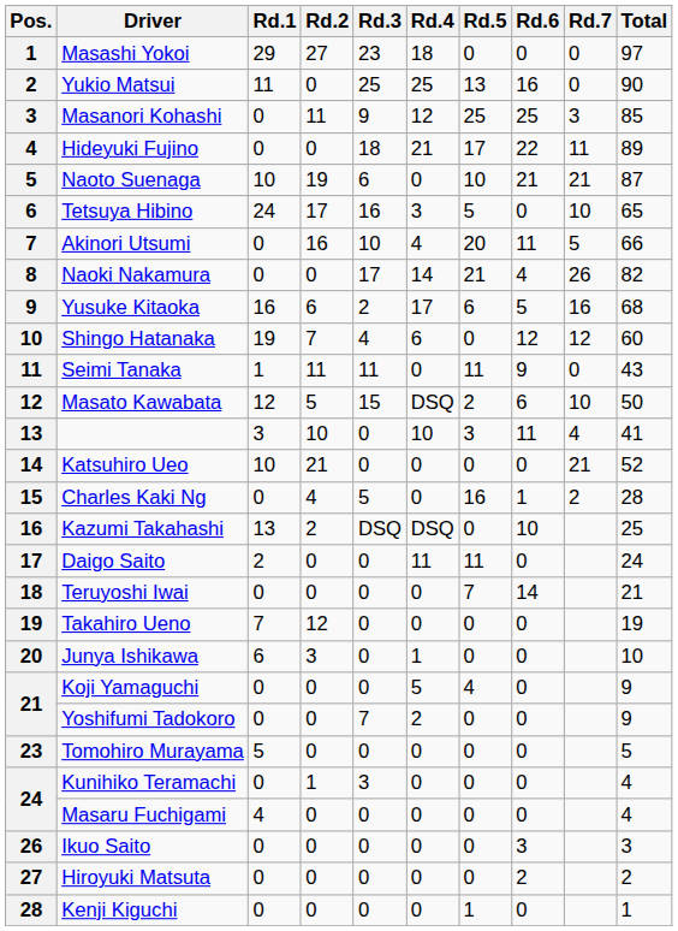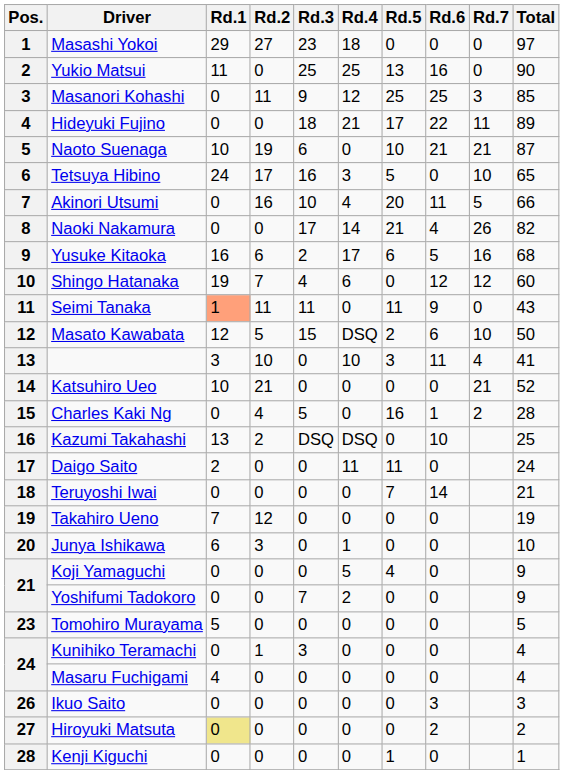Seimi Tanaka | Rd.1: no background -> lightsalmon background
Hiroyuki Matsuta | Rd.1: no background -> khaki background
